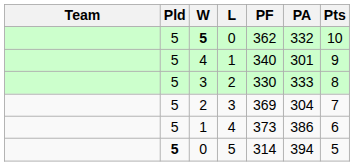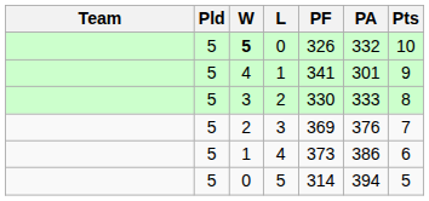row 2 | PF: 362 -> 326
row 3 | PF: 340 -> 341
row 5 | PA: 304 -> 376
row 7 | Pld: bold -> normal
